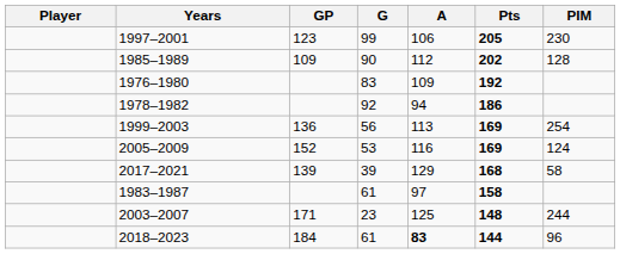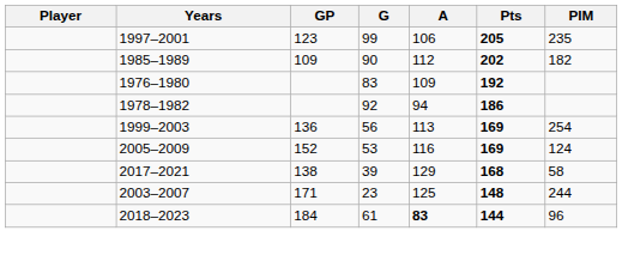1997–2001 | PIM: 230 -> 235
1985–1989 | PIM: 128 -> 182
2017–2021 | GP: 139 -> 138
- row: 1983–1987 | 61 | 97 | 158
